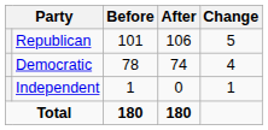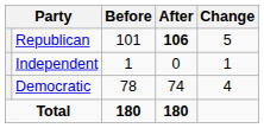Republican | After: normal -> bold
rows swapped: Democratic <-> Independent
